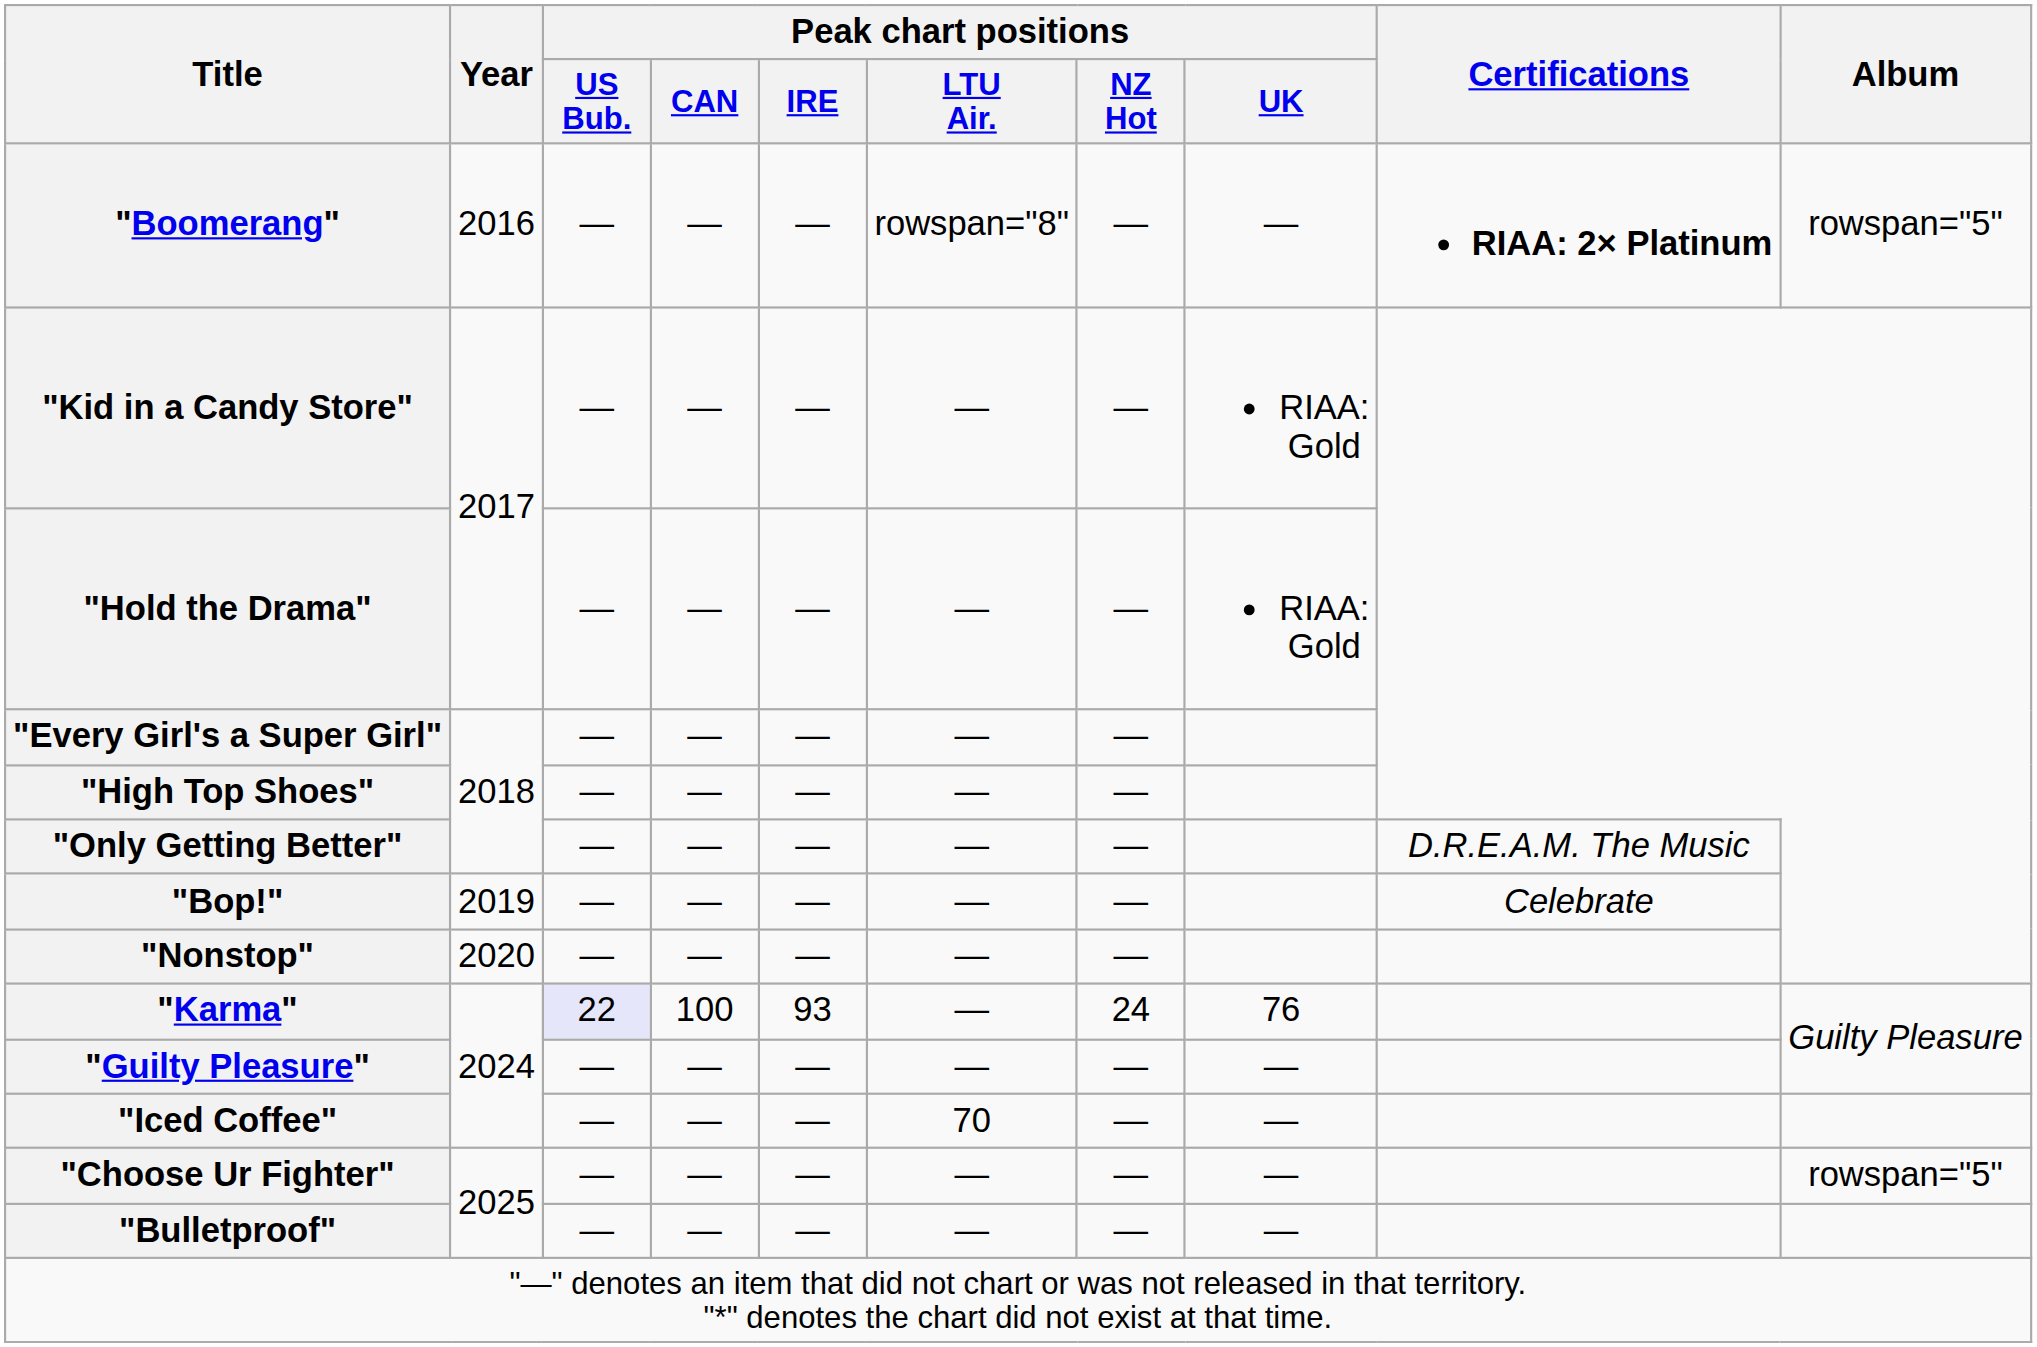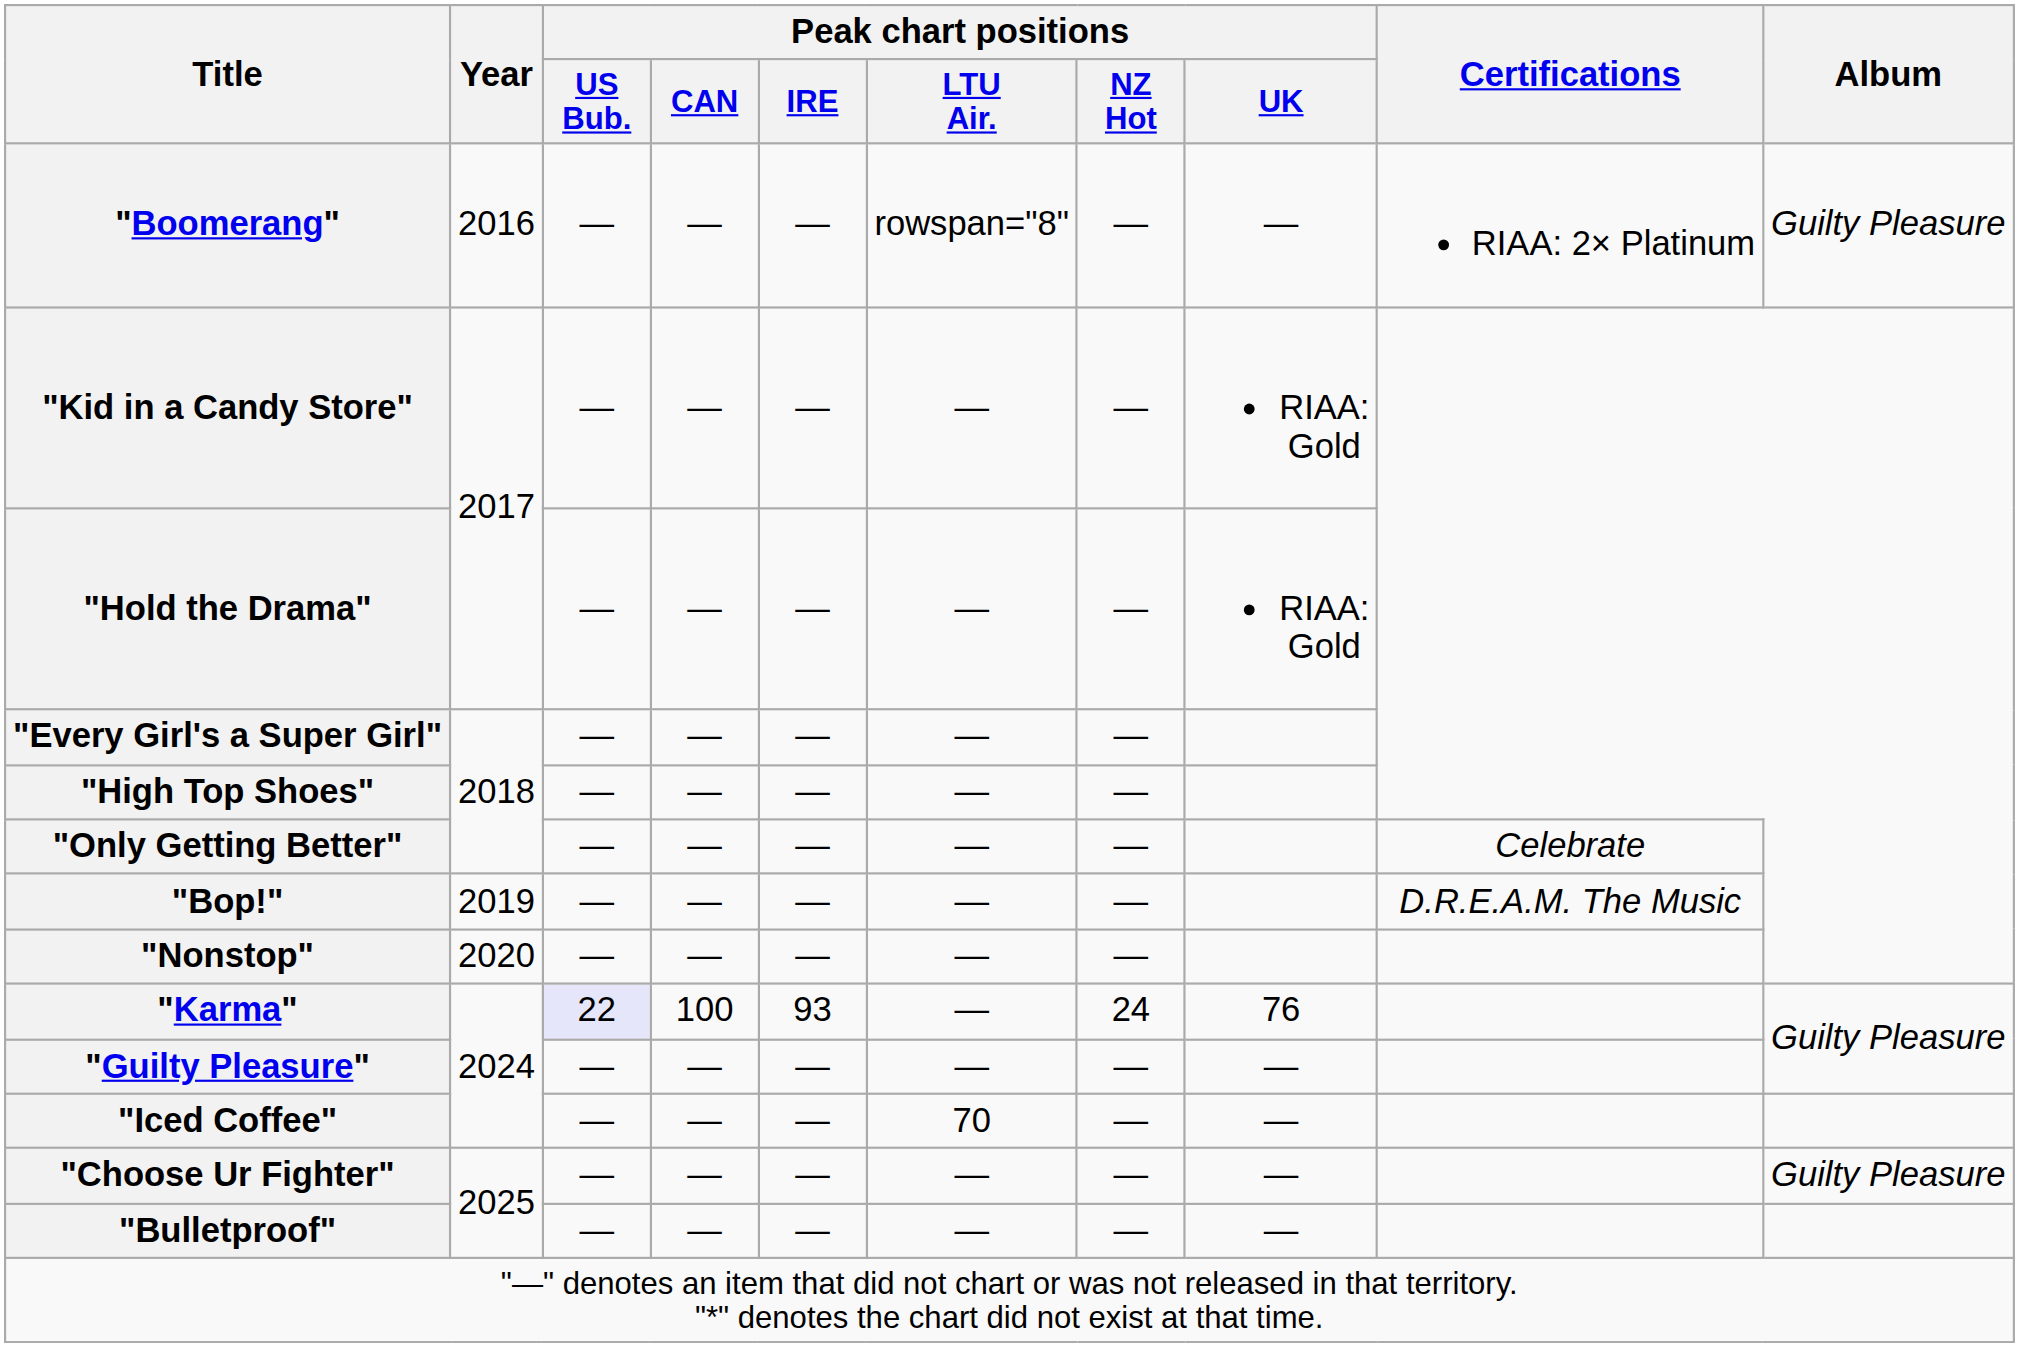"Boomerang" | Certifications: bold -> normal
"Boomerang" | Album: rowspan="5" -> Guilty Pleasure
"Only Getting Better" | Certifications: D.R.E.A.M. The Music -> Celebrate
"Bop!" | Certifications: Celebrate -> D.R.E.A.M. The Music
"Choose Ur Fighter" | Album: rowspan="5" -> Guilty Pleasure
